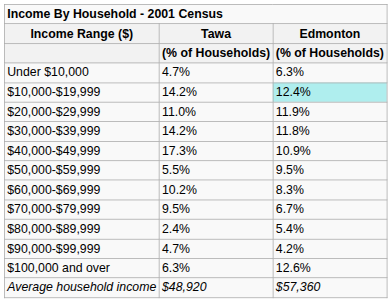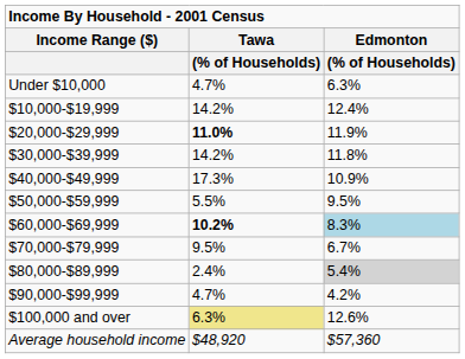$10,000-$19,999 | Edmonton / (% of Households): paleturquoise background -> no background
$20,000-$29,999 | Tawa / (% of Households): normal -> bold
$60,000-$69,999 | Tawa / (% of Households): normal -> bold
$60,000-$69,999 | Edmonton / (% of Households): no background -> lightblue background
$80,000-$89,999 | Edmonton / (% of Households): no background -> lightgrey background
$100,000 and over | Tawa / (% of Households): no background -> khaki background
